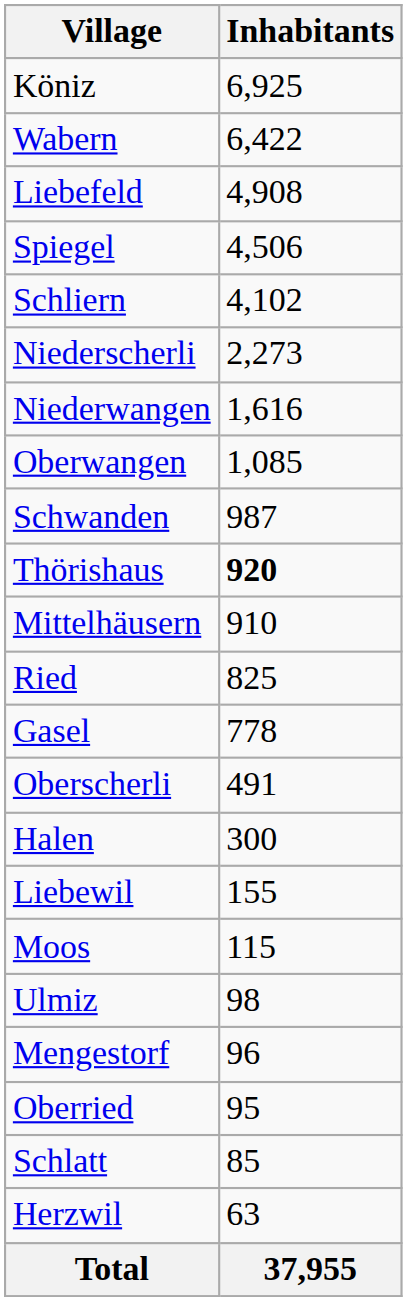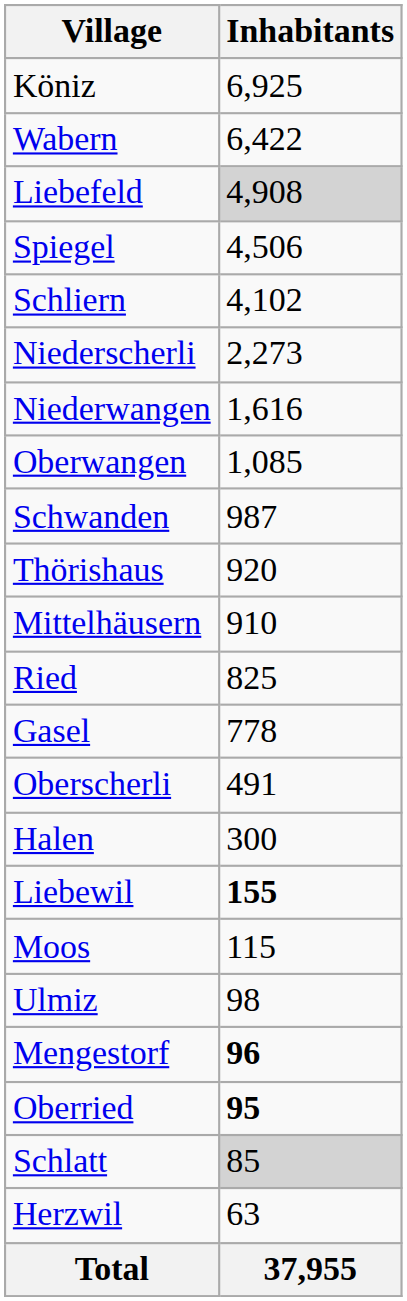Liebefeld | Inhabitants: no background -> lightgrey background
Thörishaus | Inhabitants: bold -> normal
Liebewil | Inhabitants: normal -> bold
Mengestorf | Inhabitants: normal -> bold
Oberried | Inhabitants: normal -> bold
Schlatt | Inhabitants: no background -> lightgrey background
